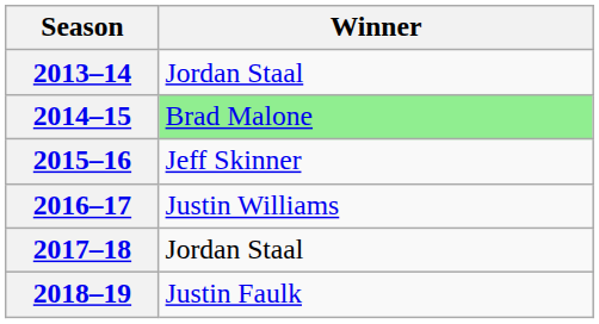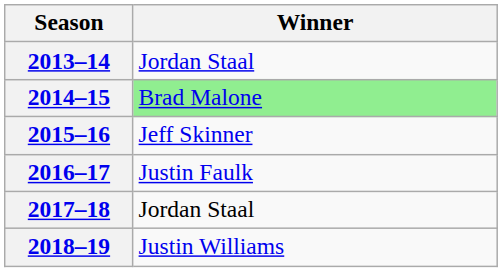2016–17 | Winner: Justin Williams -> Justin Faulk
2018–19 | Winner: Justin Faulk -> Justin Williams
